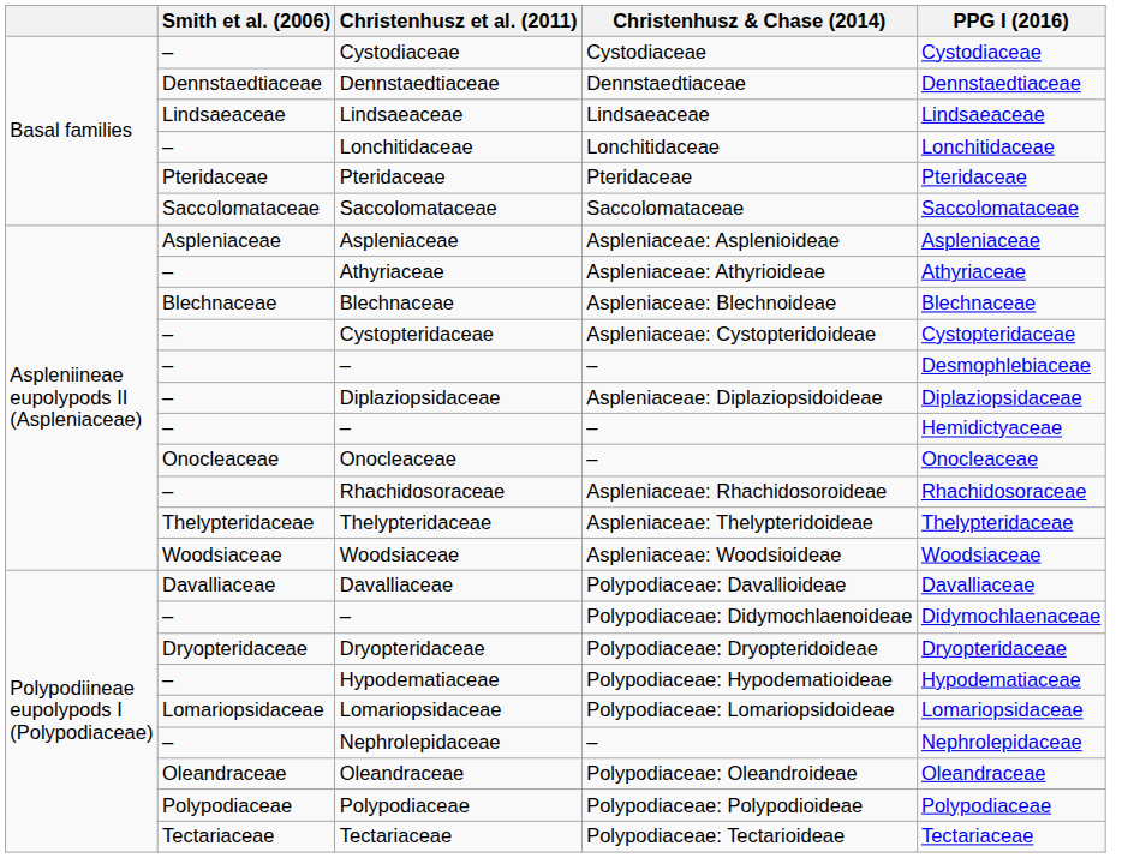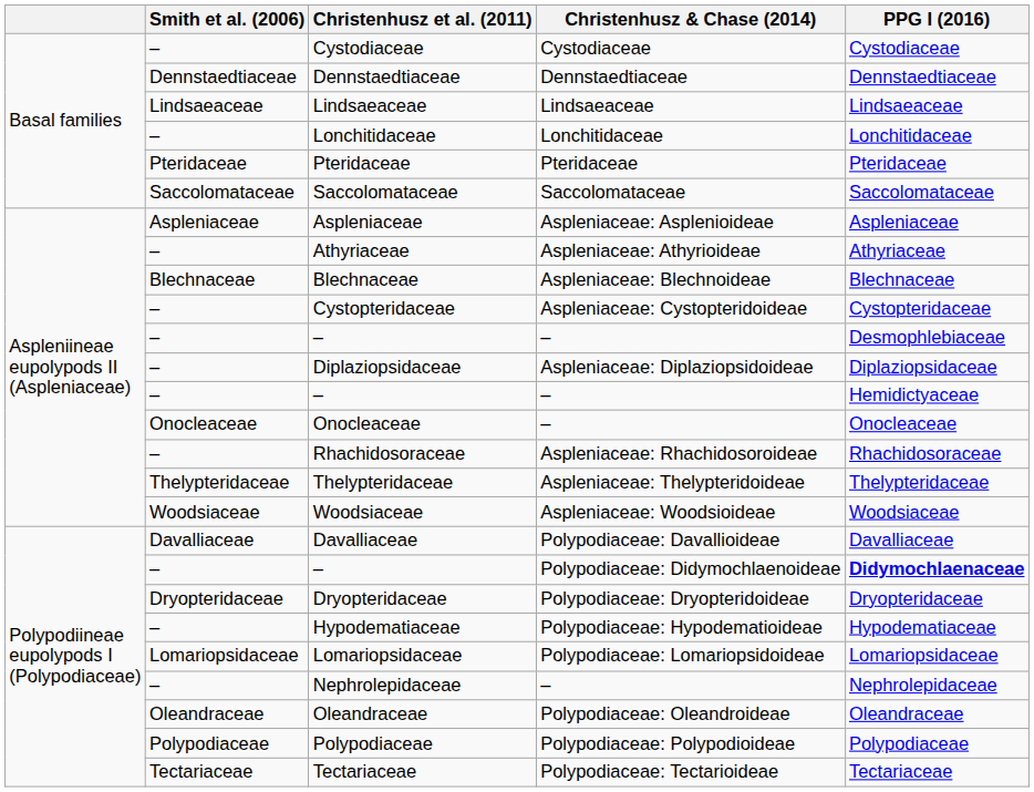– / Polypodiaceae: Didymochlaenoideae | PPG I (2016): normal -> bold
